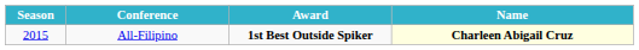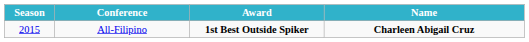row 2 | Name: lightyellow background -> no background
